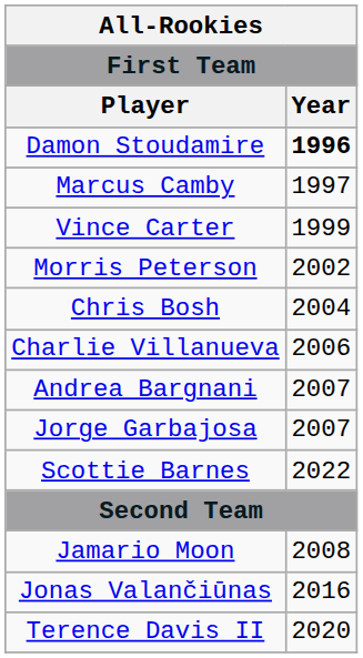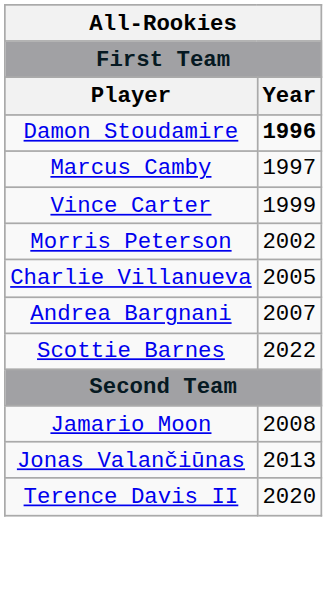- row: Chris Bosh | 2004
Charlie Villanueva | Year: 2006 -> 2005
- row: Jorge Garbajosa | 2007
Jonas Valančiūnas | Year: 2016 -> 2013
